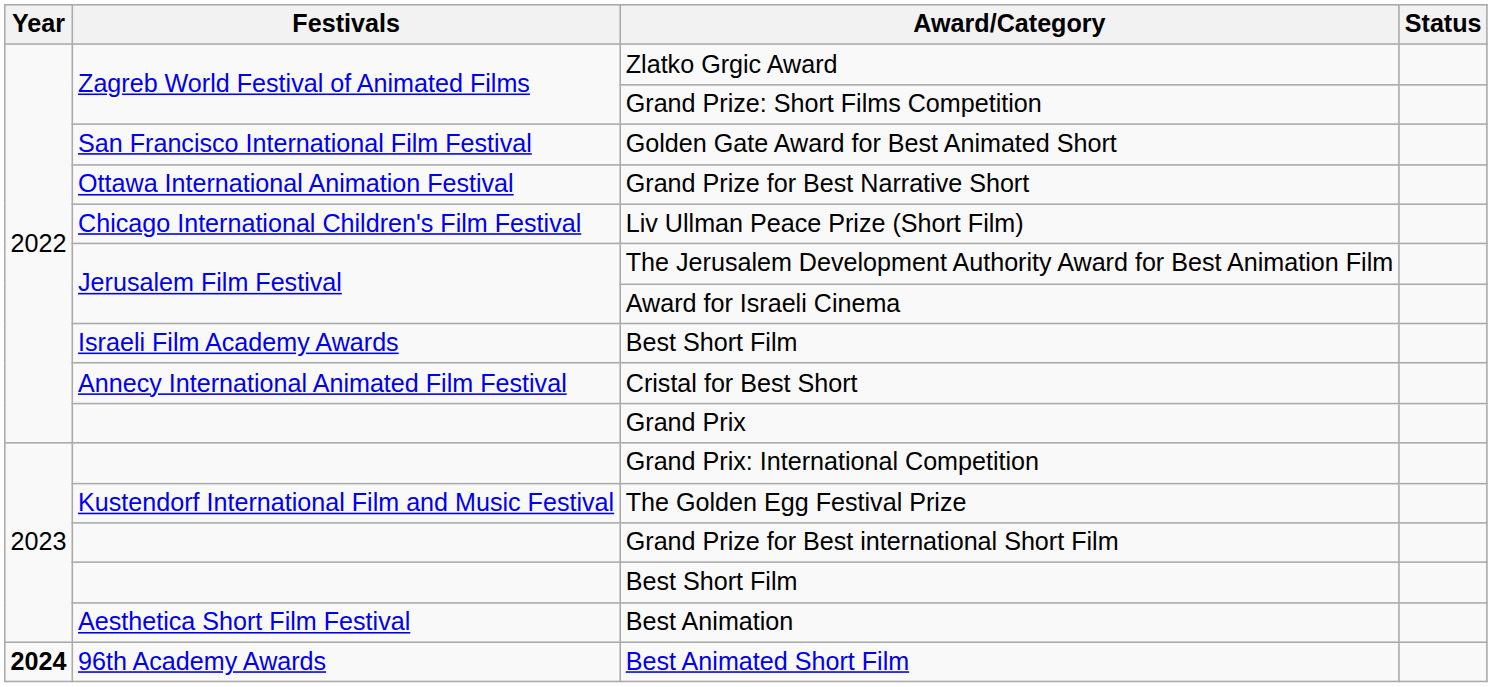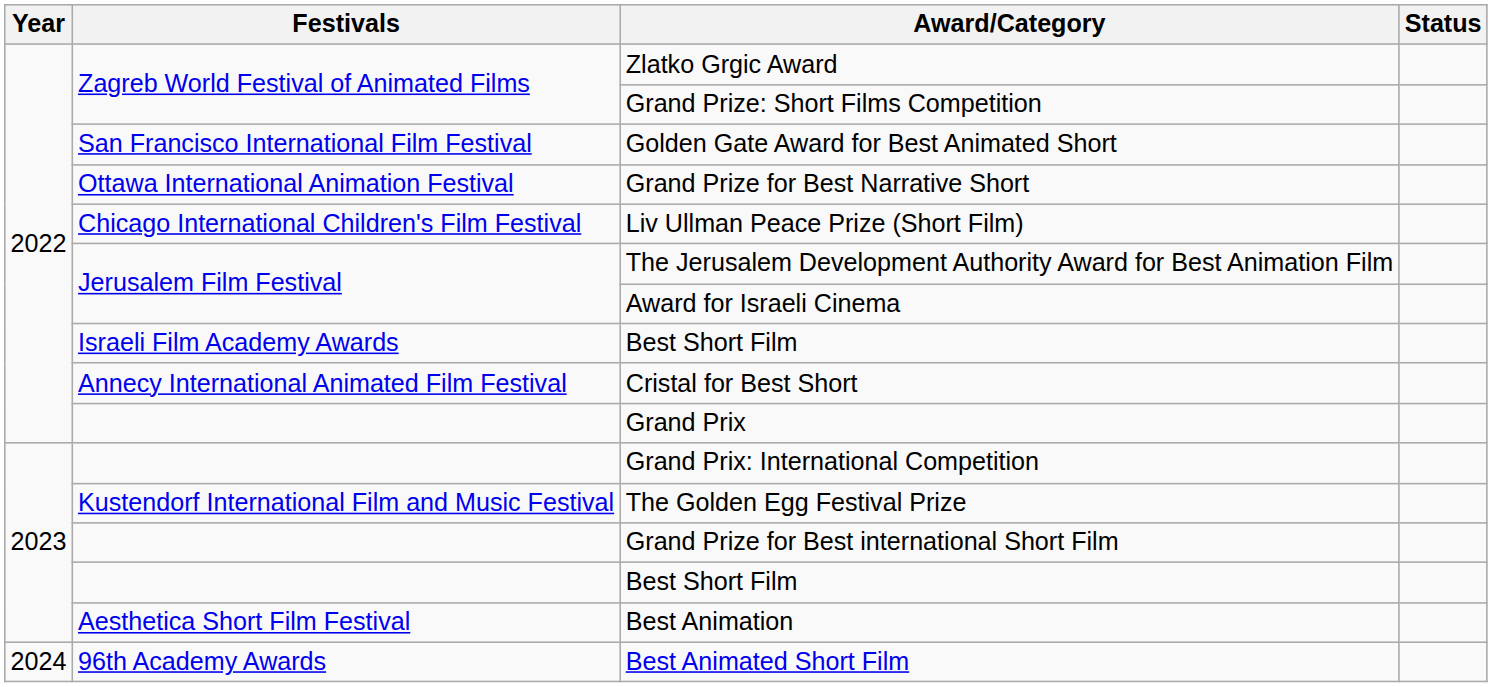Best Animated Short Film | Year: bold -> normal
